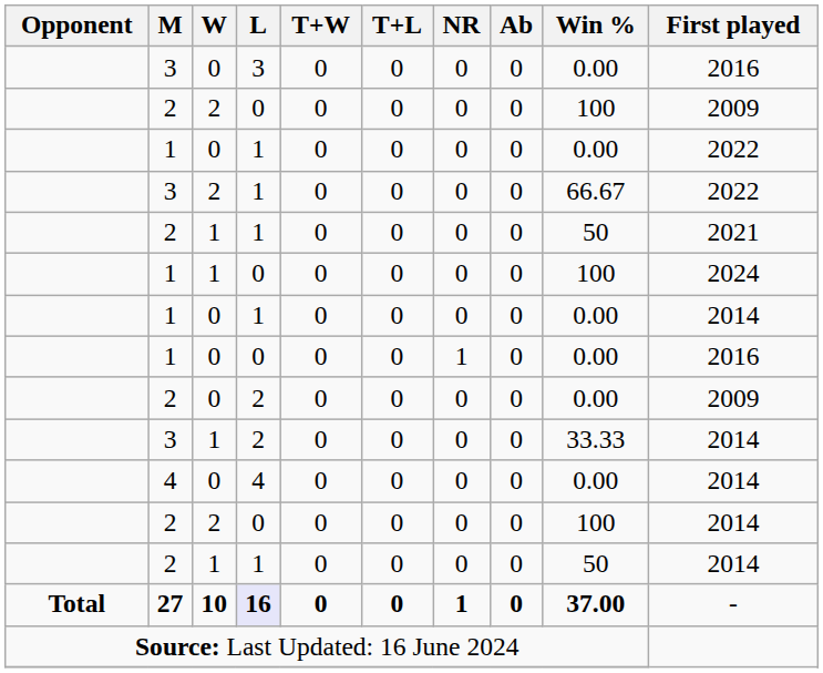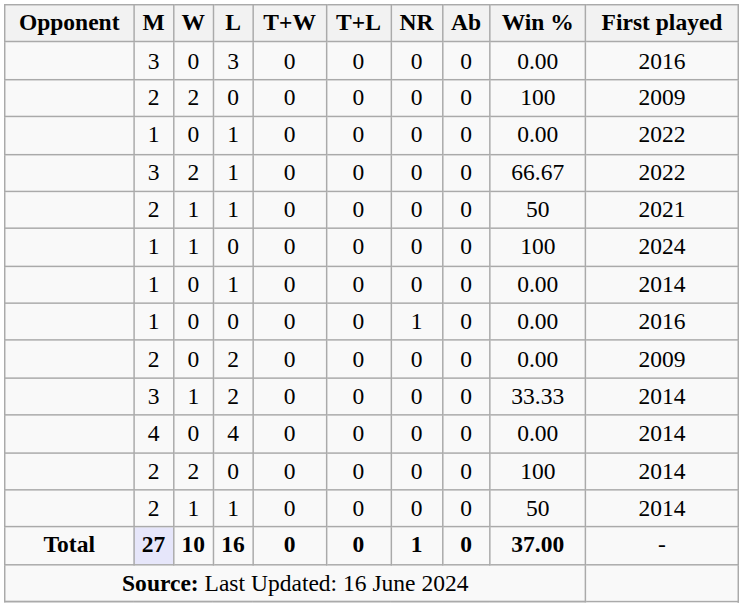16 | M: no background -> lavender background
16 | L: lavender background -> no background
